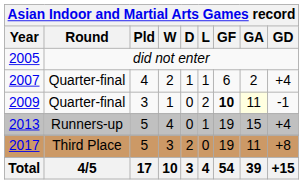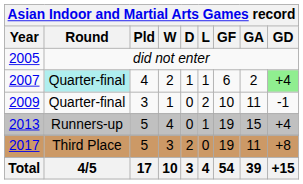2007 | Asian Indoor and Martial Arts Games record / Round: no background -> paleturquoise background
2007 | Asian Indoor and Martial Arts Games record / GD: no background -> lightgreen background
2009 | Asian Indoor and Martial Arts Games record / GF: bold -> normal
2009 | Asian Indoor and Martial Arts Games record / GA: lightyellow background -> no background
